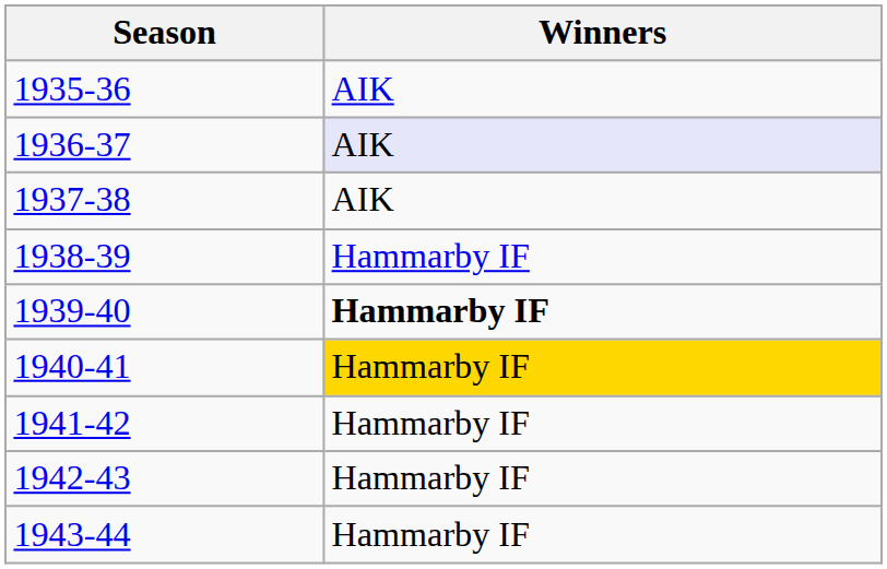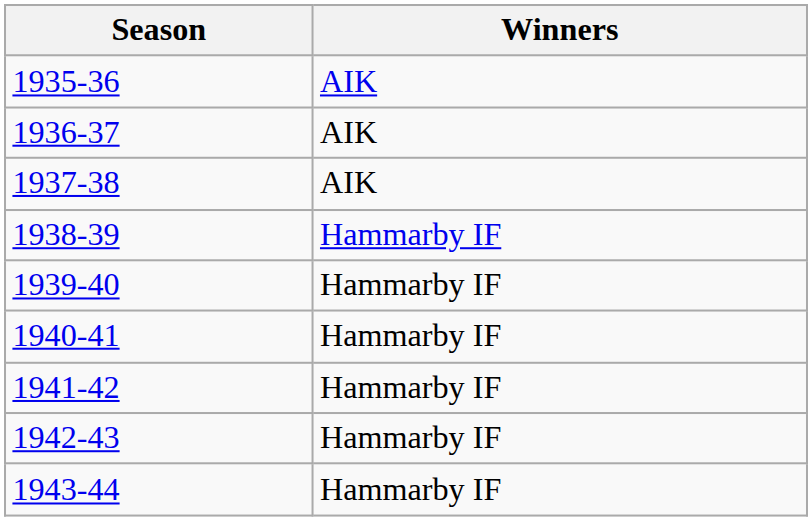1936-37 | Winners: lavender background -> no background
1939-40 | Winners: bold -> normal
1940-41 | Winners: gold background -> no background
